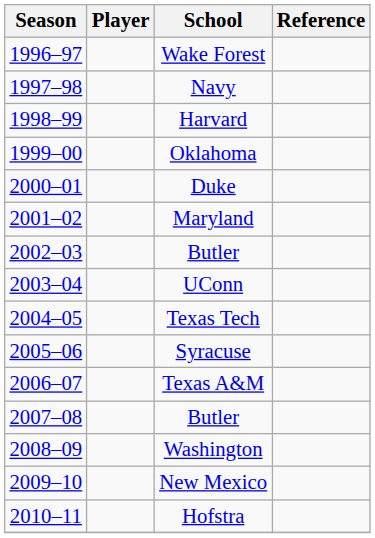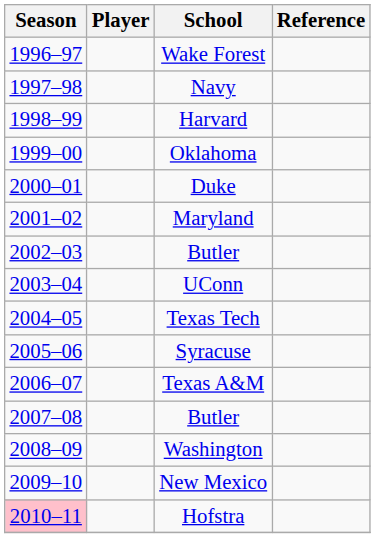Hofstra | Season: no background -> pink background
